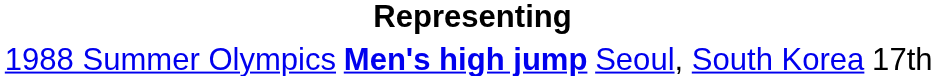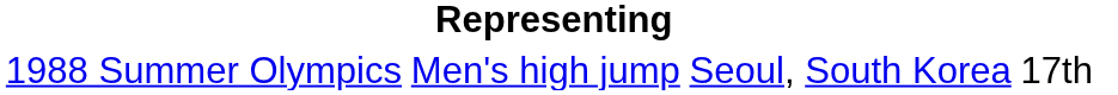1988 Summer Olympics | column 2: bold -> normal
